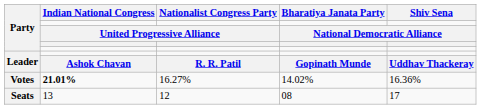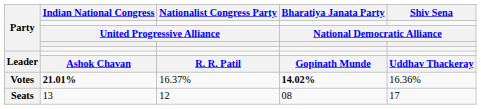Votes | Nationalist Congress Party: 16.27% -> 16.37%
Votes | Bharatiya Janata Party: normal -> bold
